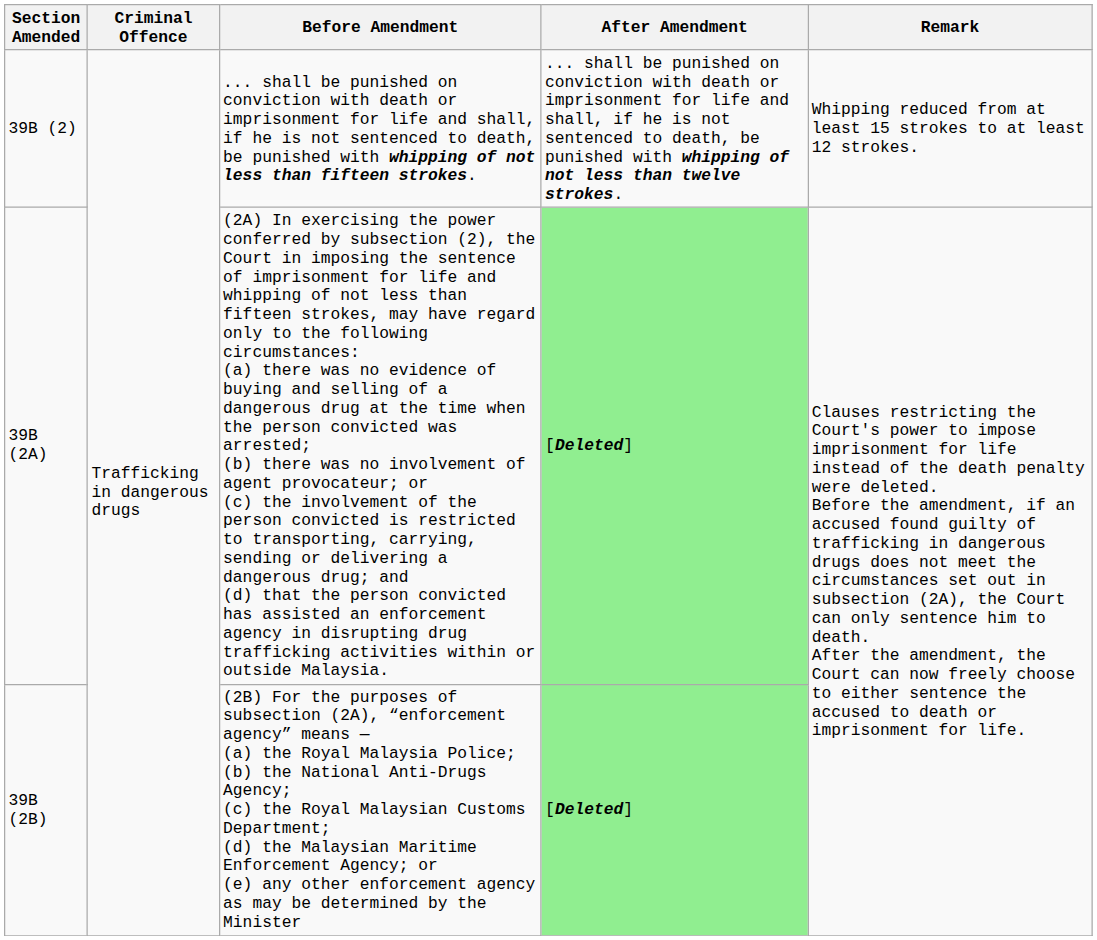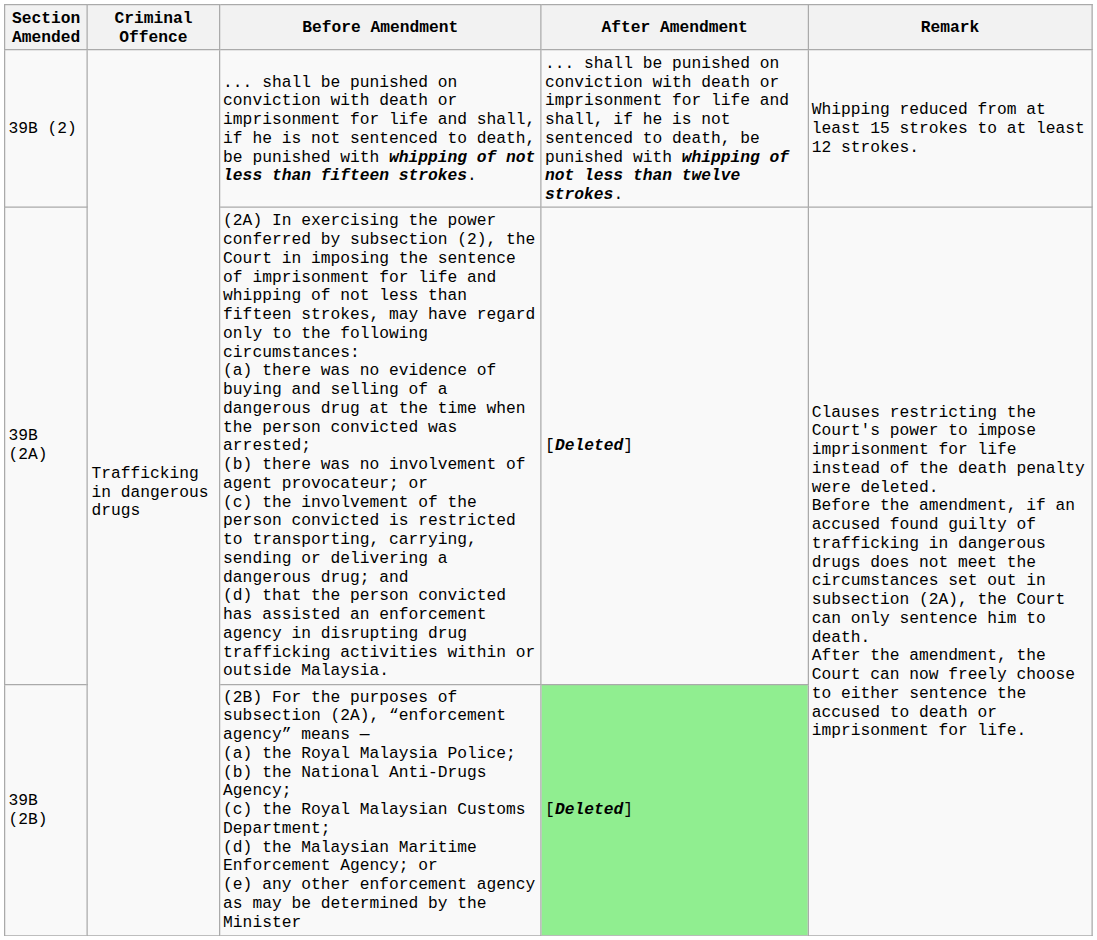39B (2A) | After Amendment: lightgreen background -> no background
